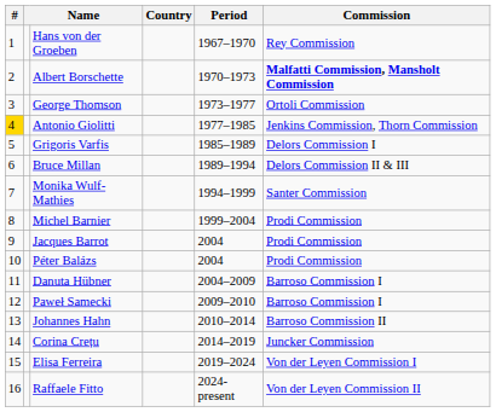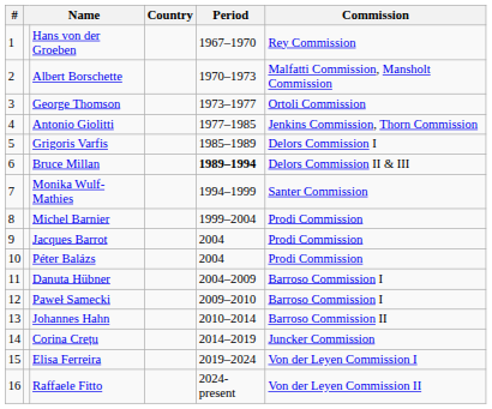Albert Borschette | Commission: bold -> normal
Antonio Giolitti | #: gold background -> no background
Bruce Millan | Period: normal -> bold
